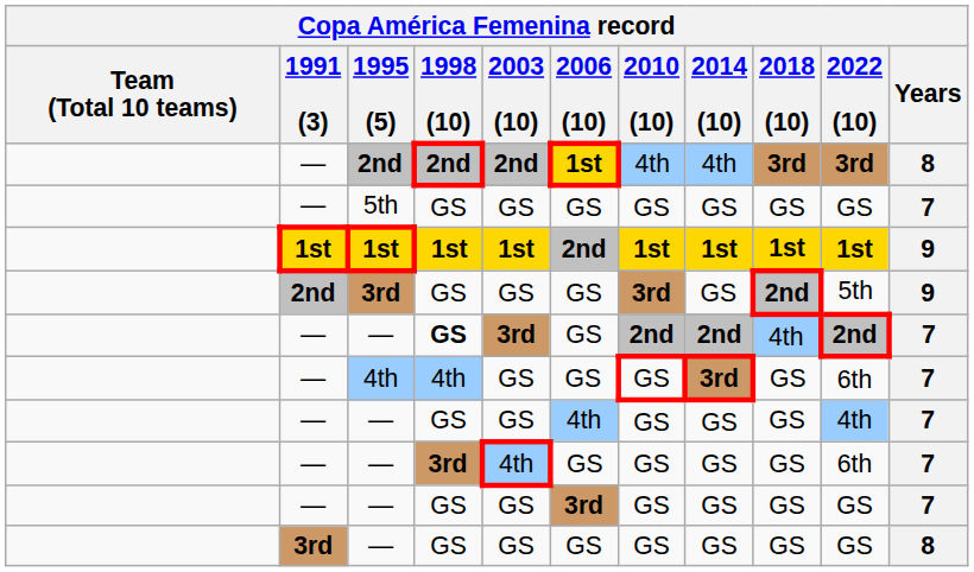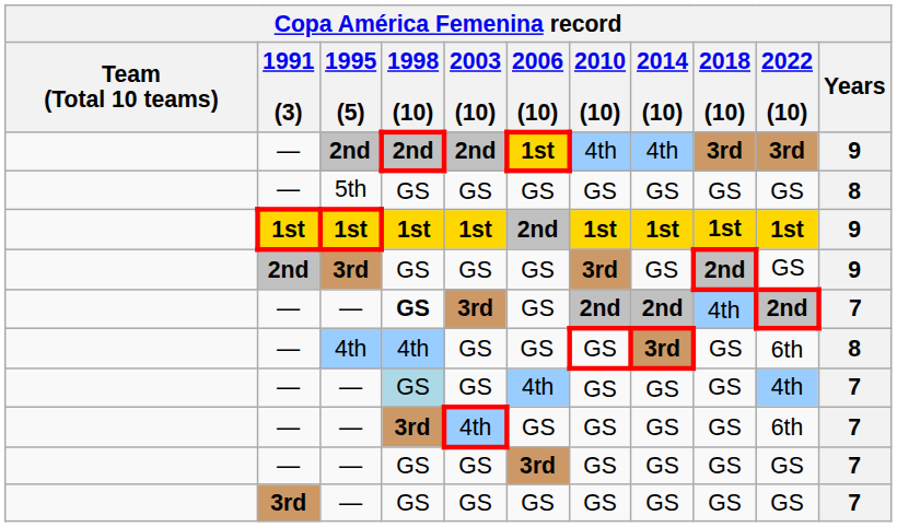row 3 | Years: 8 -> 9
row 4 | Years: 7 -> 8
row 6 | 2022 (10): 5th -> GS
row 8 | Years: 7 -> 8
row 9 | 1998 (10): no background -> lightblue background
row 12 | Years: 8 -> 7
